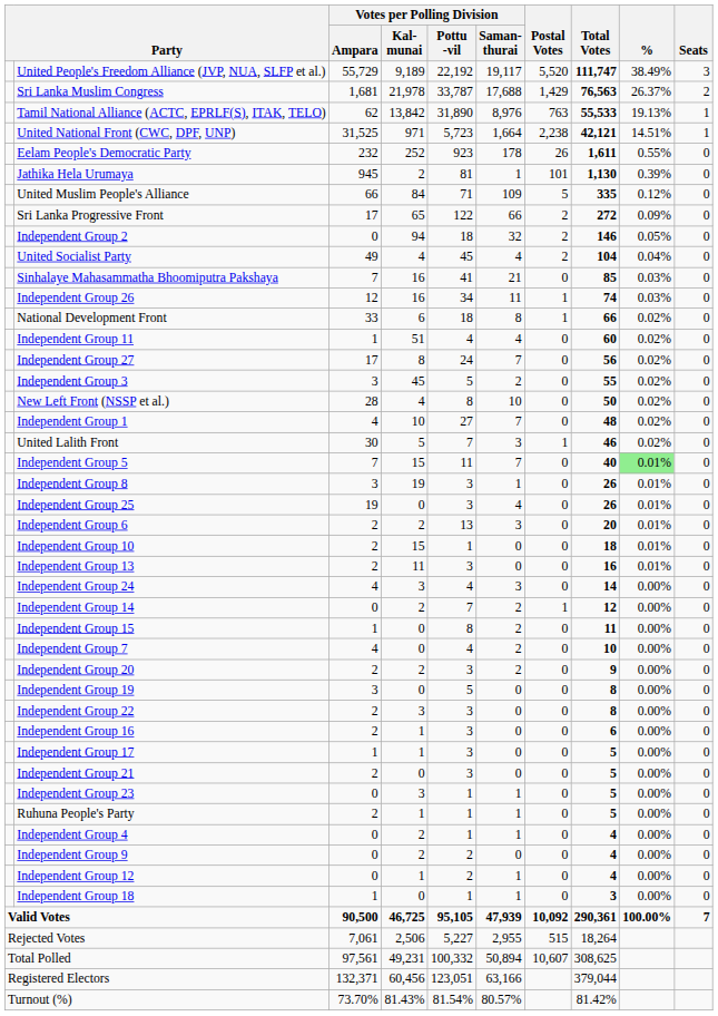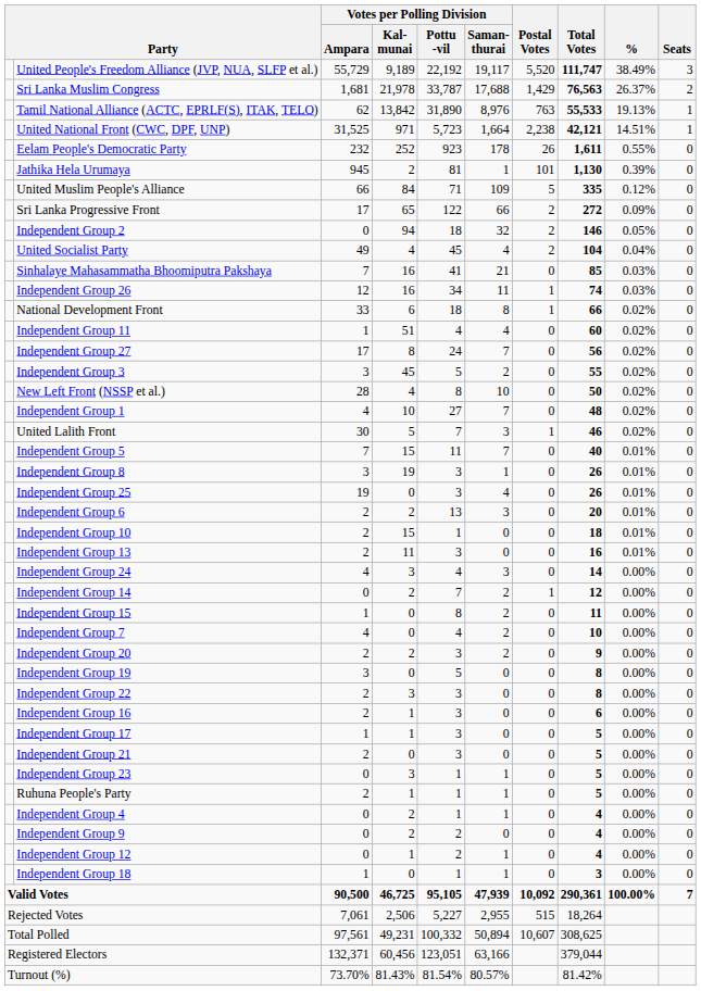Independent Group 5 | %: lightgreen background -> no background
